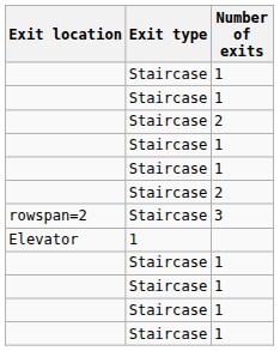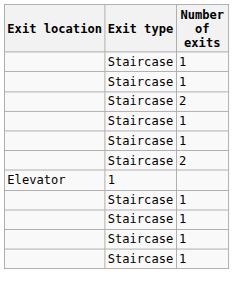- row: rowspan=2 | Staircase | 3
